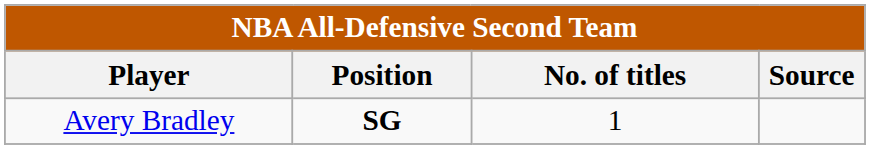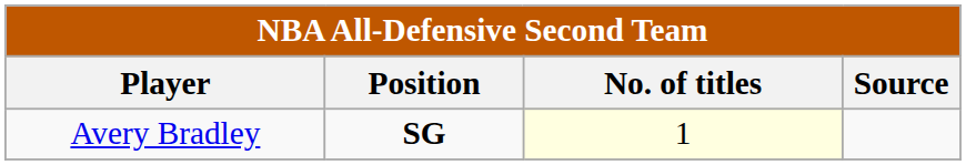Avery Bradley | No. of titles: no background -> lightyellow background
